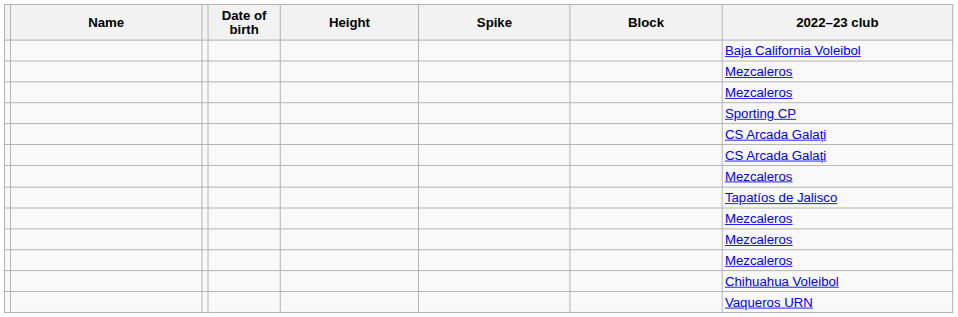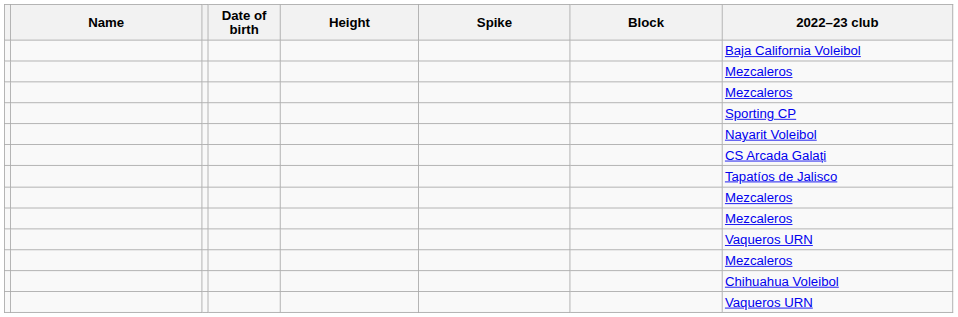row 6 | 2022–23 club: CS Arcada Galați -> Nayarit Voleibol
row 8 | 2022–23 club: Mezcaleros -> Tapatíos de Jalisco
row 9 | 2022–23 club: Tapatíos de Jalisco -> Mezcaleros
row 11 | 2022–23 club: Mezcaleros -> Vaqueros URN
